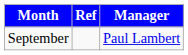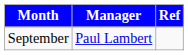columns swapped: Manager <-> Ref
